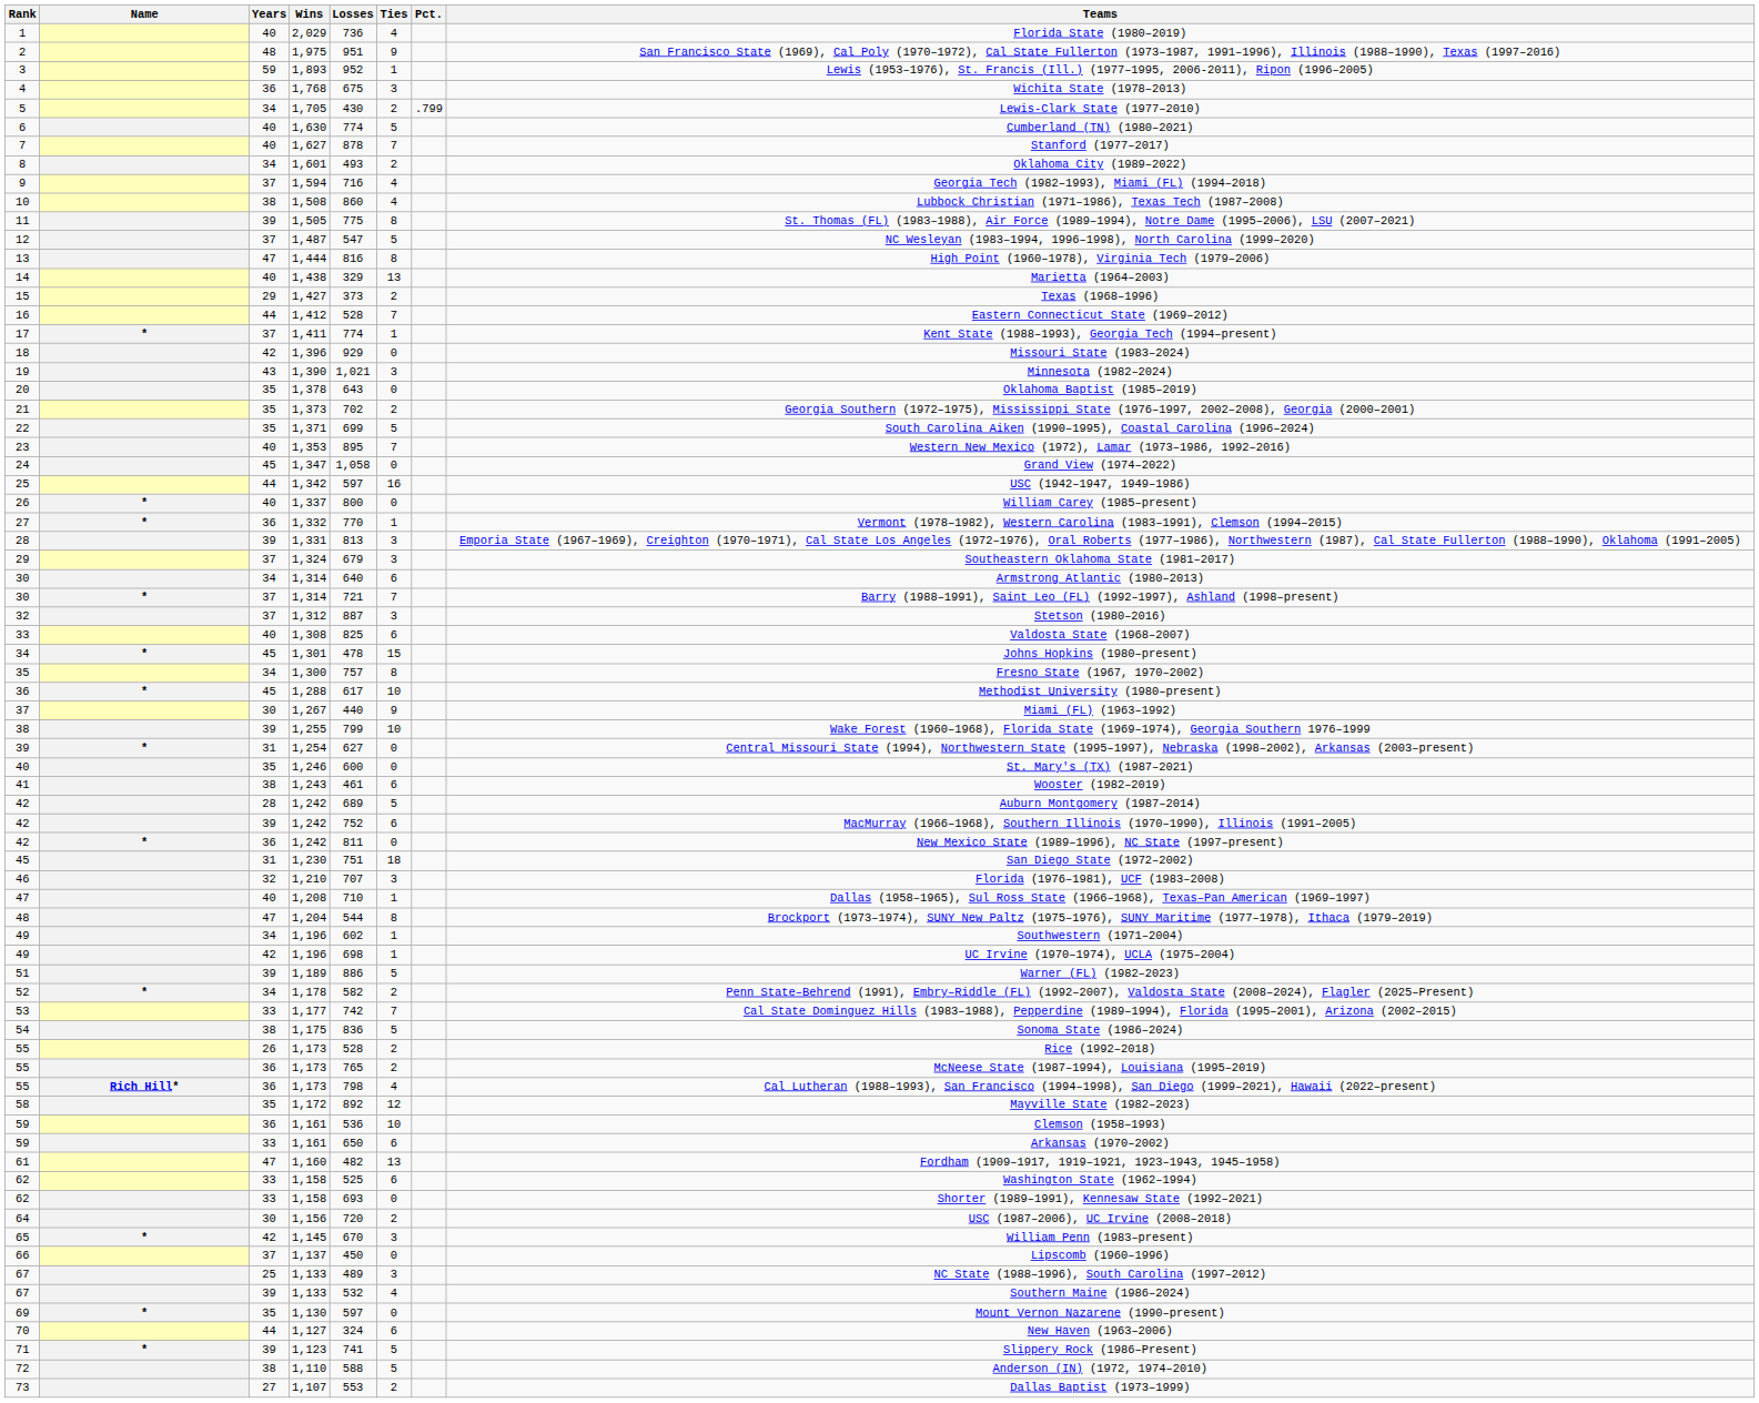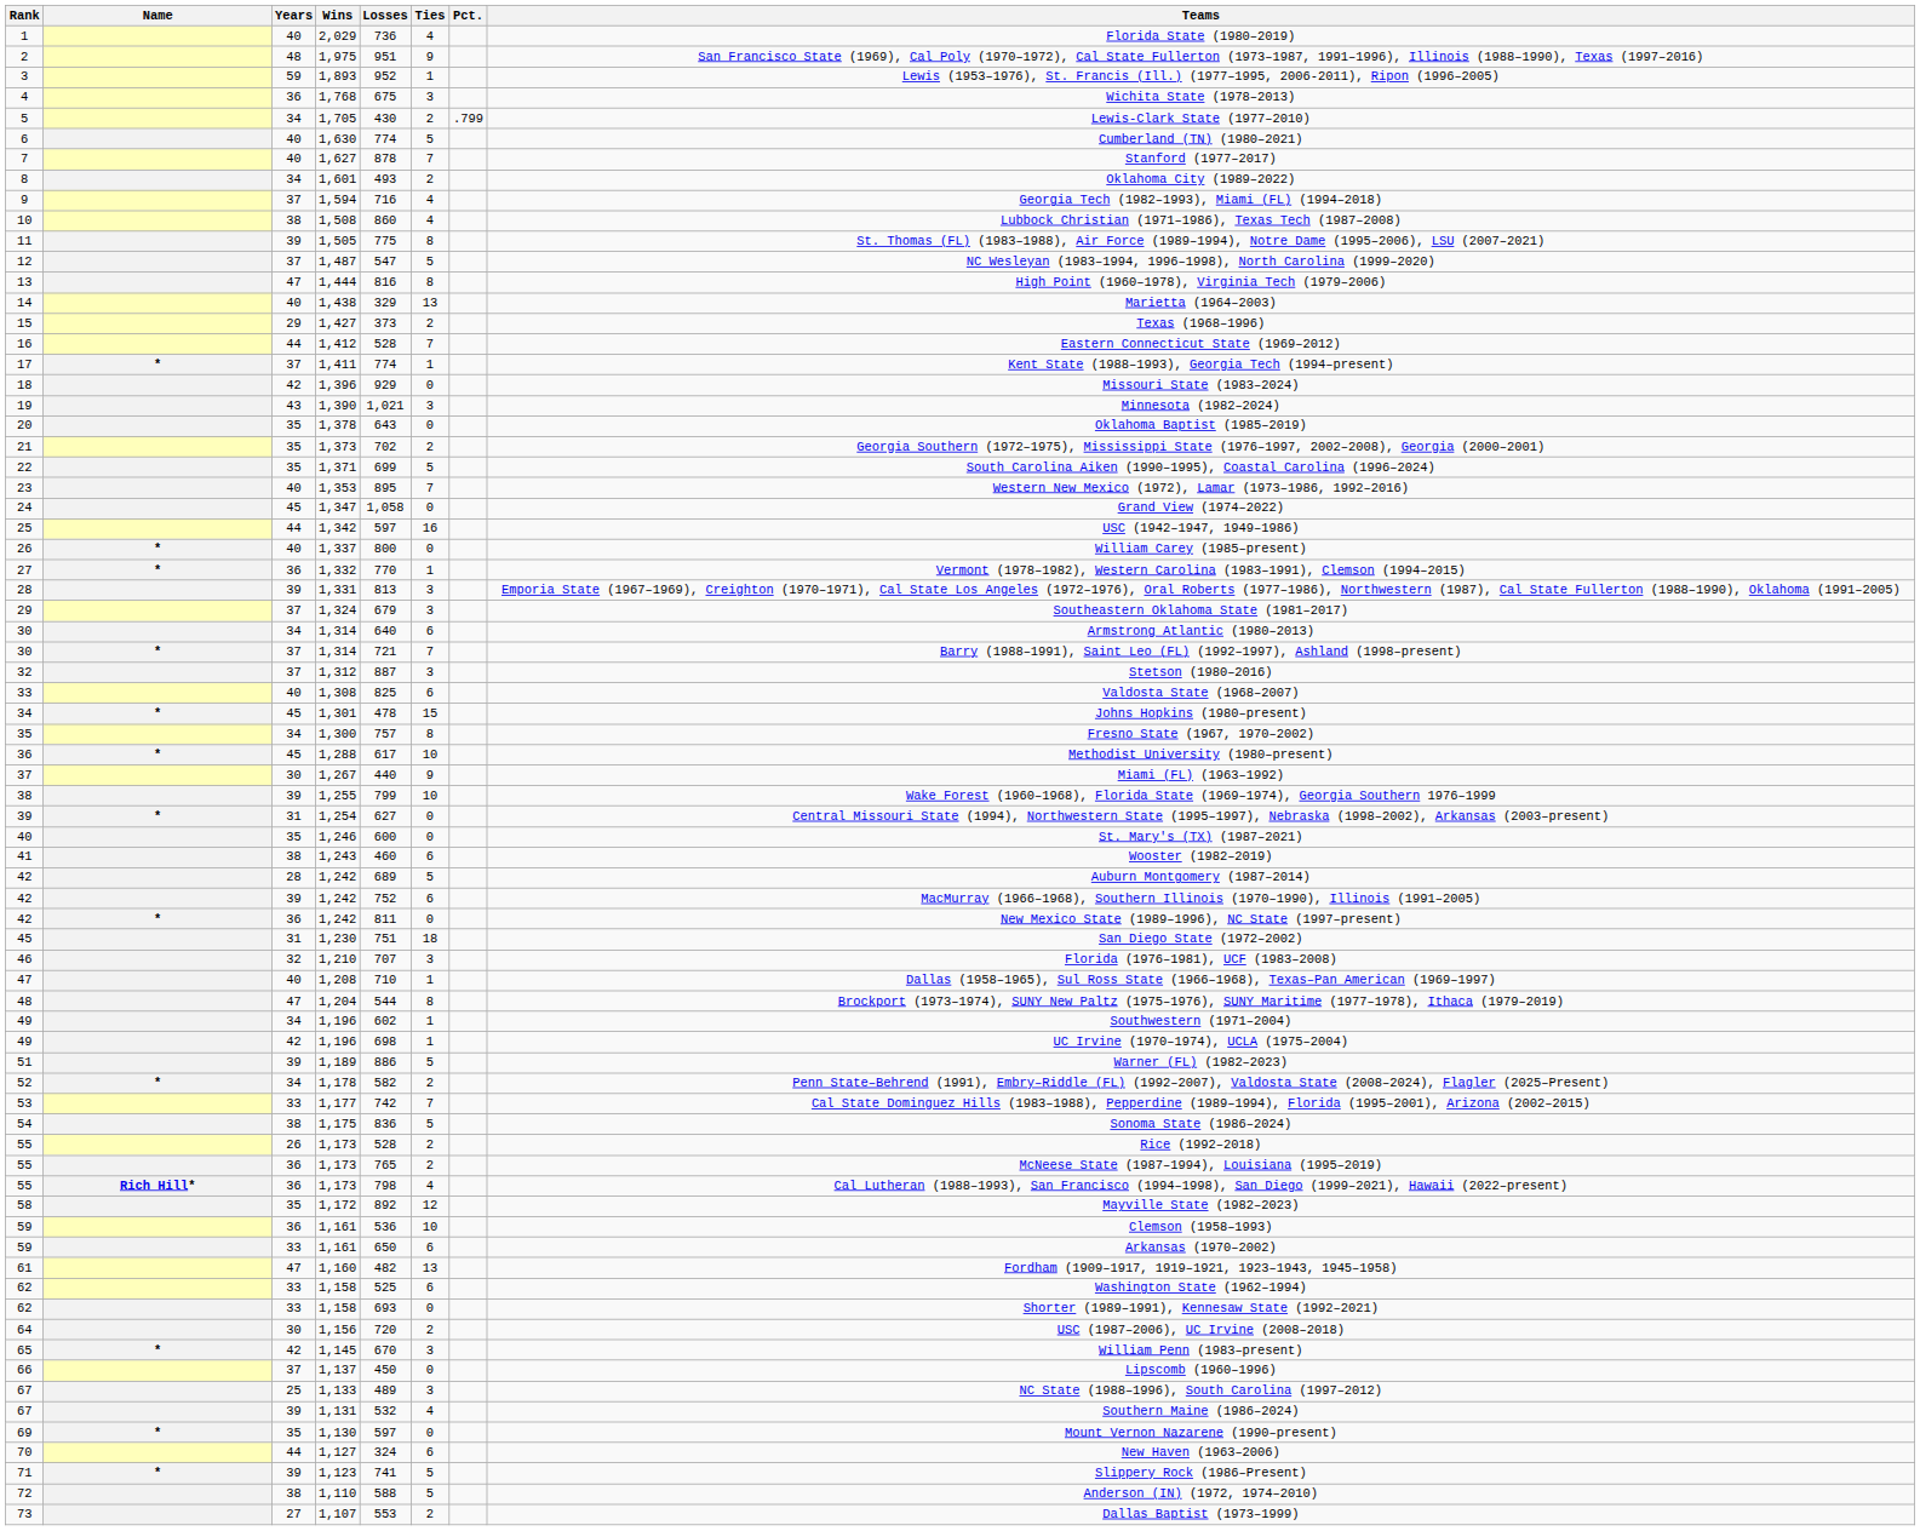41 | Losses: 461 -> 460
67 / 39 | Wins: 1,133 -> 1,131
